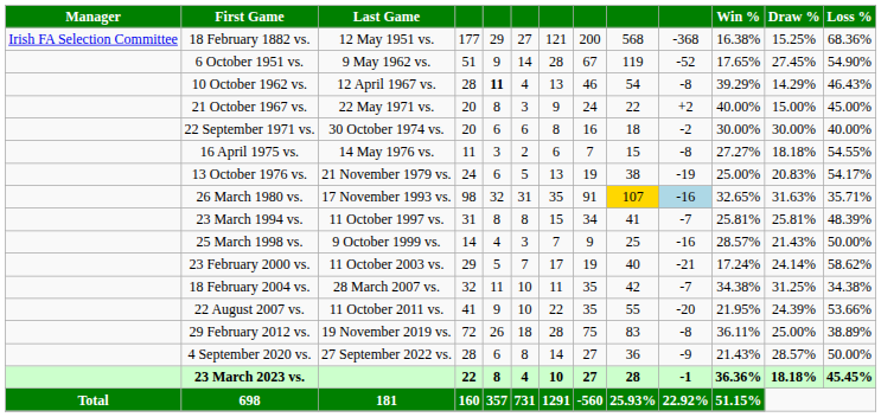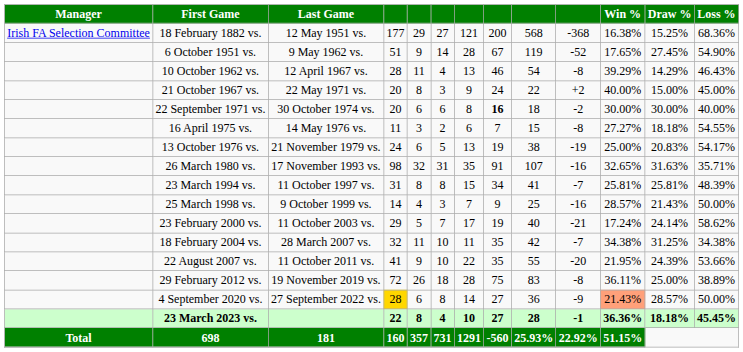10 October 1962 vs. | column 5: bold -> normal
22 September 1971 vs. | column 8: normal -> bold
26 March 1980 vs. | column 9: gold background -> no background
26 March 1980 vs. | column 10: lightblue background -> no background
4 September 2020 vs. | column 4: no background -> gold background
4 September 2020 vs. | Win %: no background -> lightsalmon background
